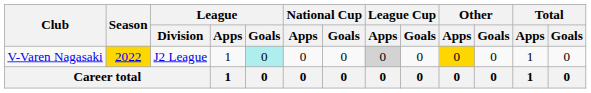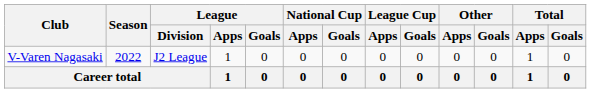V-Varen Nagasaki | Season: gold background -> no background
V-Varen Nagasaki | League / Goals: paleturquoise background -> no background
V-Varen Nagasaki | League Cup / Apps: lightgrey background -> no background
V-Varen Nagasaki | Other / Apps: gold background -> no background
